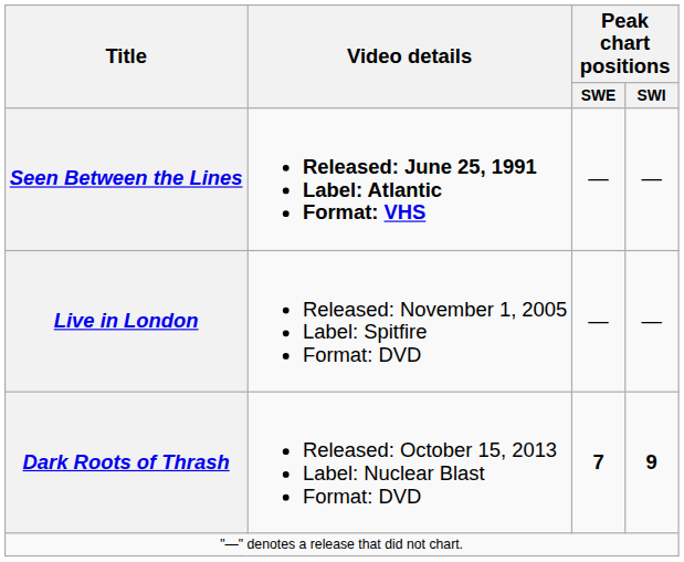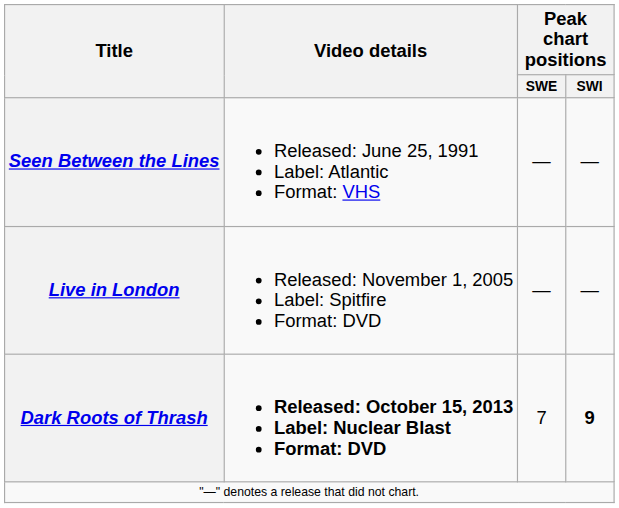Seen Between the Lines | Video details: bold -> normal
Dark Roots of Thrash | Video details: normal -> bold
Dark Roots of Thrash | Peak chart positions / SWE: bold -> normal
